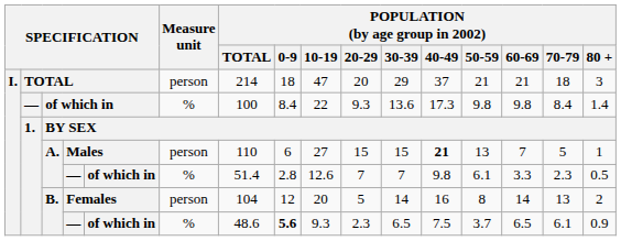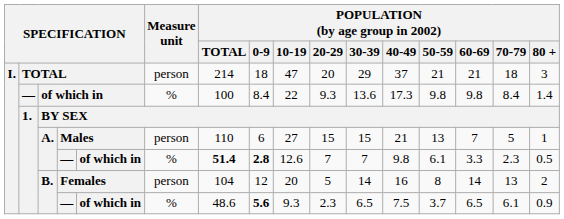Males | POPULATION (by age group in 2002) / 40-49: bold -> normal
A. / — | POPULATION (by age group in 2002) / TOTAL: normal -> bold
A. / — | POPULATION (by age group in 2002) / 0-9: normal -> bold
